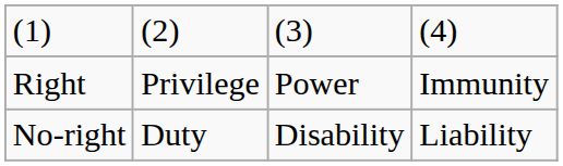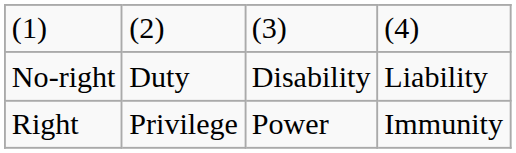rows swapped: Right <-> No-right
